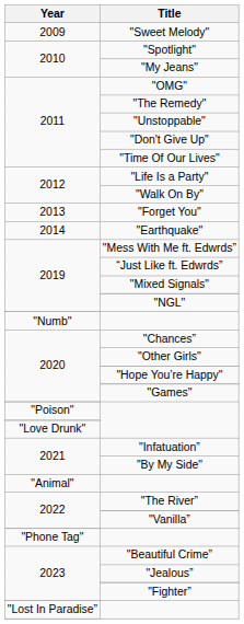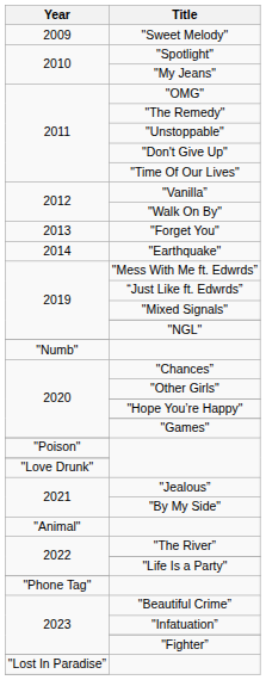row 10 | Title: "Life Is a Party" -> "Vanilla”
row 25 | Title: "Infatuation” -> "Jealous”
row 29 | Title: "Vanilla” -> "Life Is a Party"
row 32 | Title: "Jealous” -> "Infatuation”
